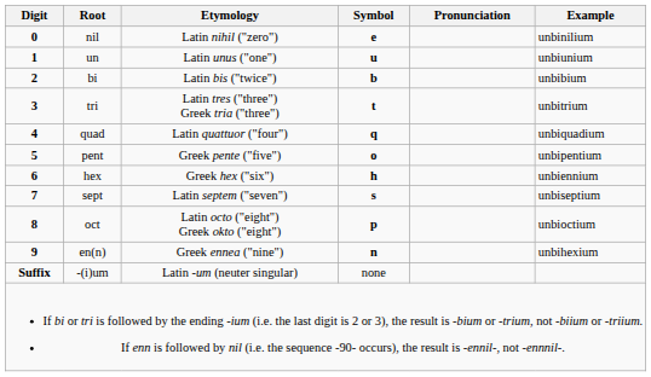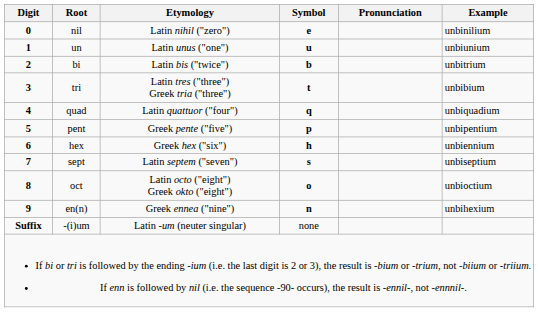bi | Example: unbibium -> unbitrium
tri | Example: unbitrium -> unbibium
pent | Symbol: o -> p
oct | Symbol: p -> o
